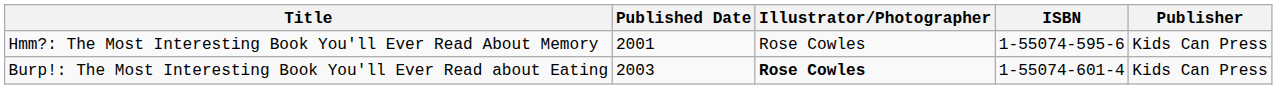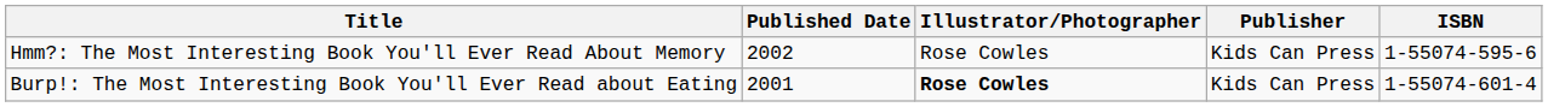columns swapped: Publisher <-> ISBN
row 2 | Published Date: 2001 -> 2002
row 3 | Published Date: 2003 -> 2001
